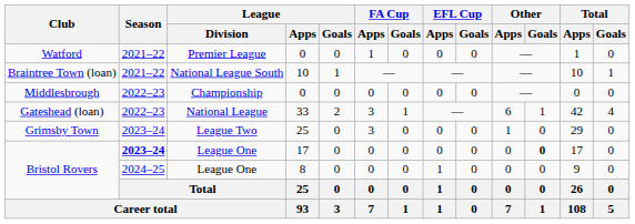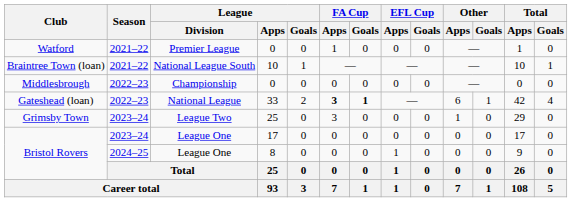Gateshead (loan) | FA Cup / Apps: normal -> bold
Gateshead (loan) | FA Cup / Goals: normal -> bold
Bristol Rovers / 17 | Season: bold -> normal
Bristol Rovers / 17 | Other / Goals: bold -> normal
